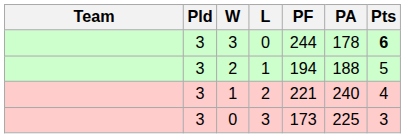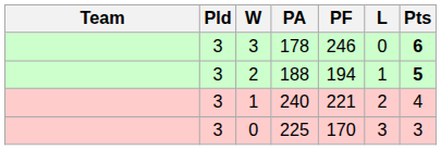columns swapped: L <-> PA
row 2 | PF: 244 -> 246
row 3 | Pts: normal -> bold
row 5 | PF: 173 -> 170
